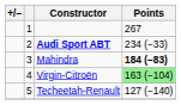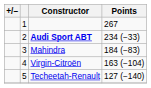Mahindra | Points: bold -> normal
Virgin-Citroën | Points: lightgreen background -> no background
